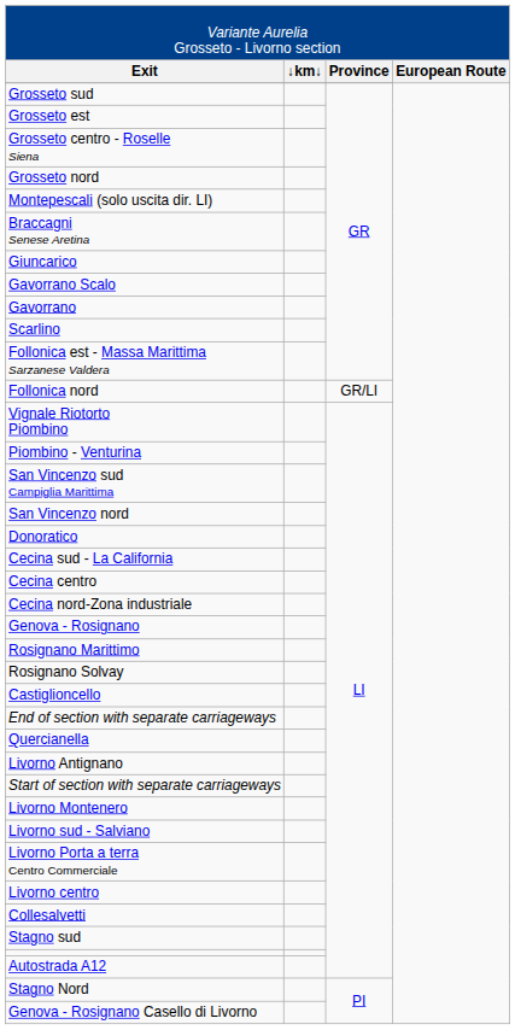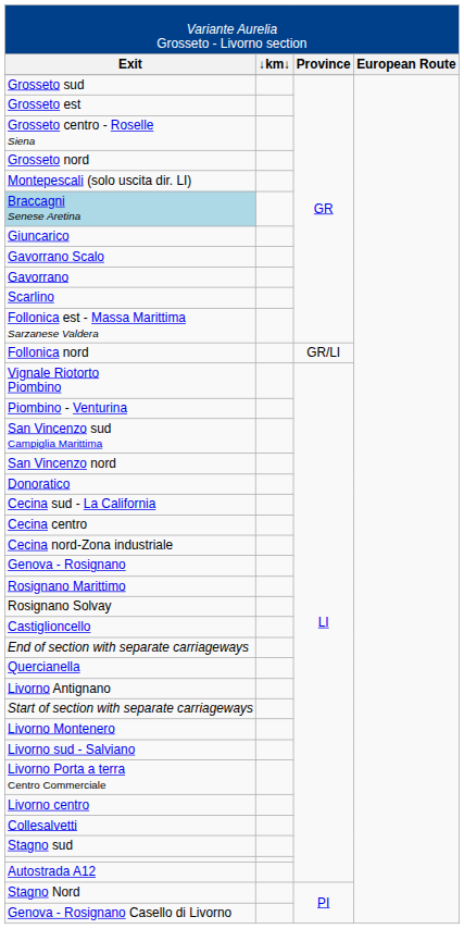Braccagni Senese Aretina | column 1: no background -> lightblue background
